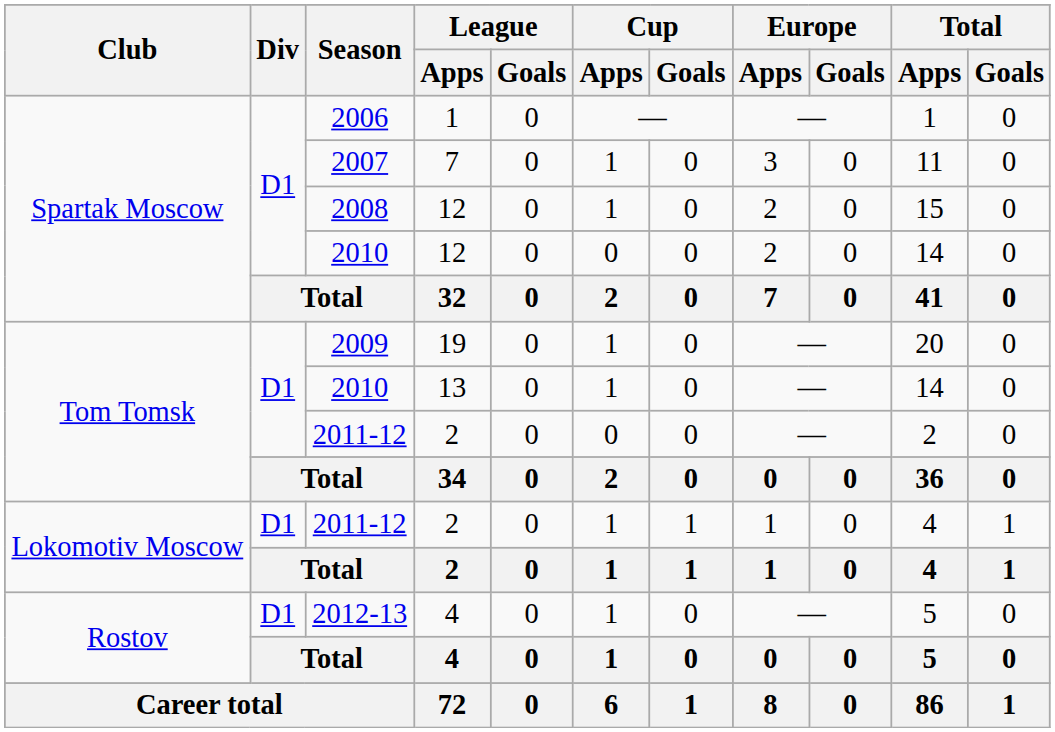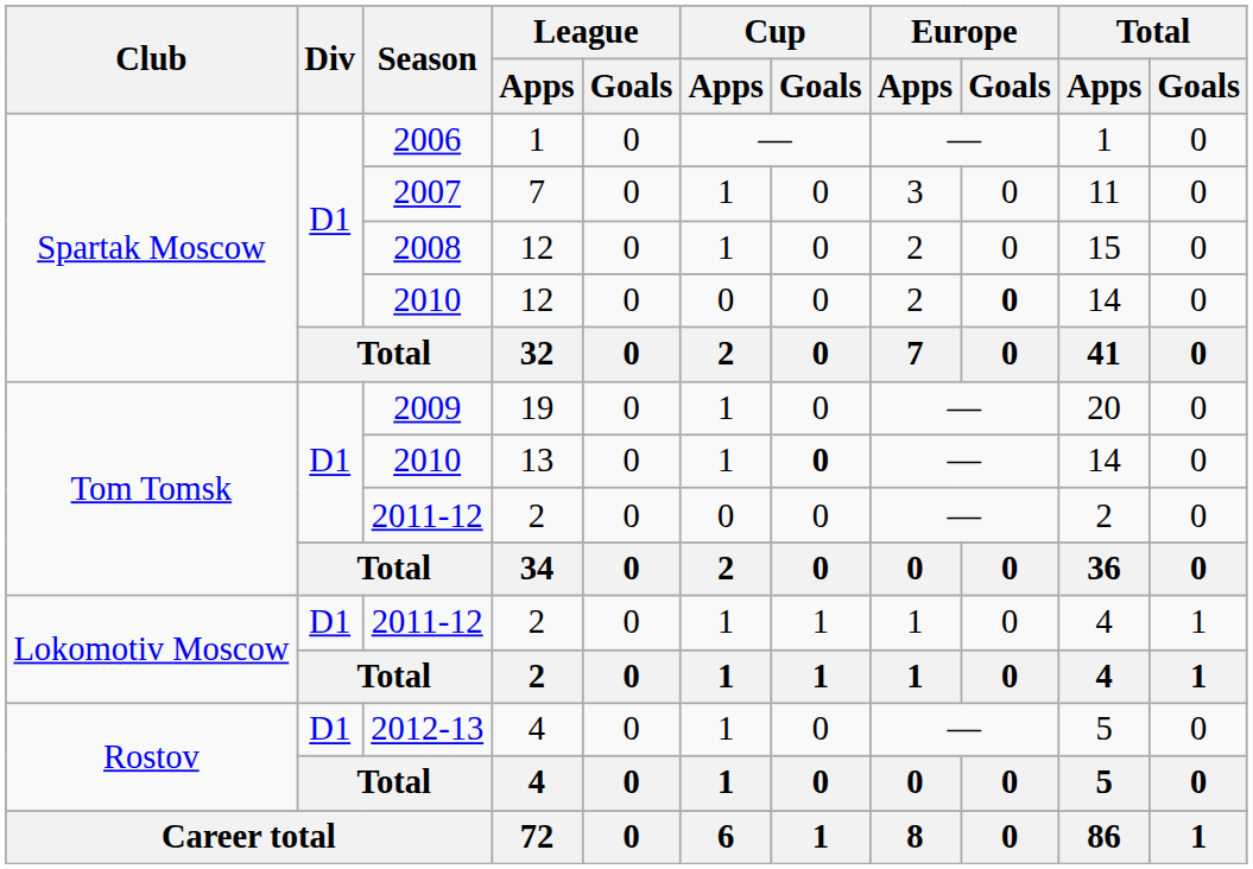Spartak Moscow / 2010 | Europe / Goals: normal -> bold
Tom Tomsk / 2010 | Cup / Goals: normal -> bold
